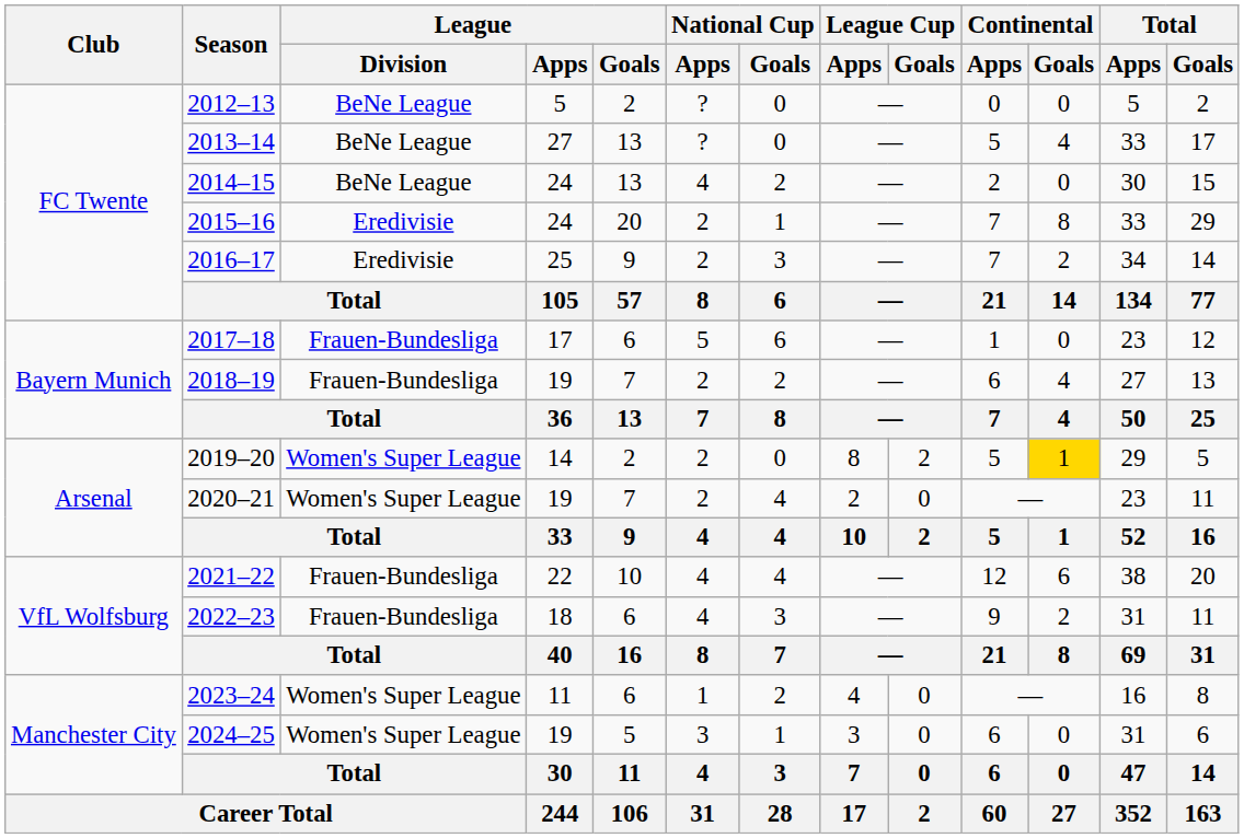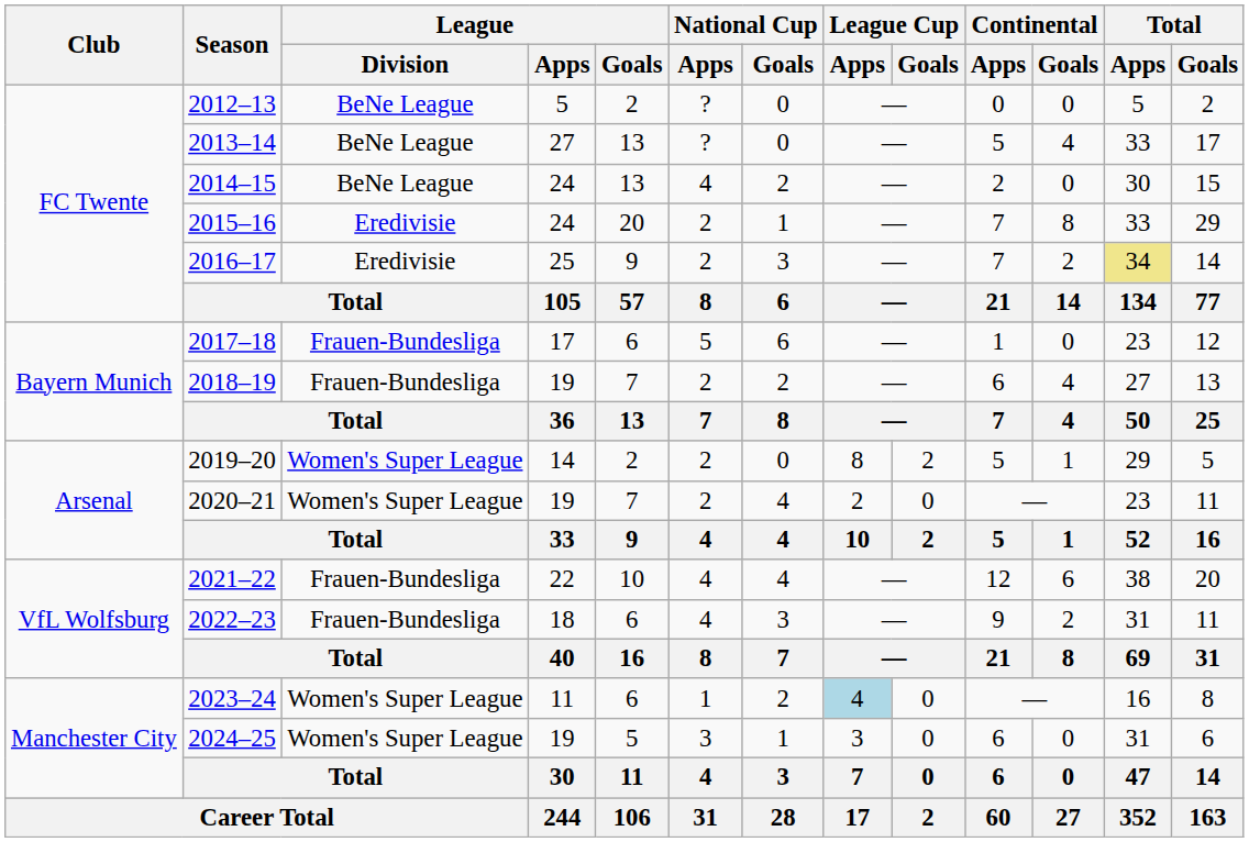2016–17 | Total / Apps: no background -> khaki background
2019–20 | Continental / Goals: gold background -> no background
2023–24 | League Cup / Apps: no background -> lightblue background
